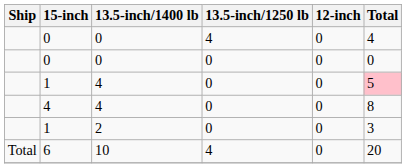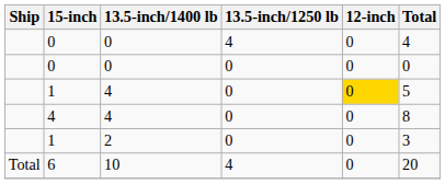1 / 4 | 12-inch: no background -> gold background
1 / 4 | Total: pink background -> no background
